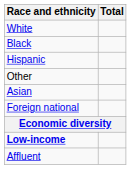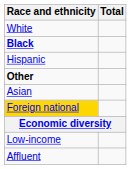Black | Race and ethnicity: normal -> bold
Other | Race and ethnicity: normal -> bold
Foreign national | Race and ethnicity: no background -> gold background
Low-income | Race and ethnicity: bold -> normal
